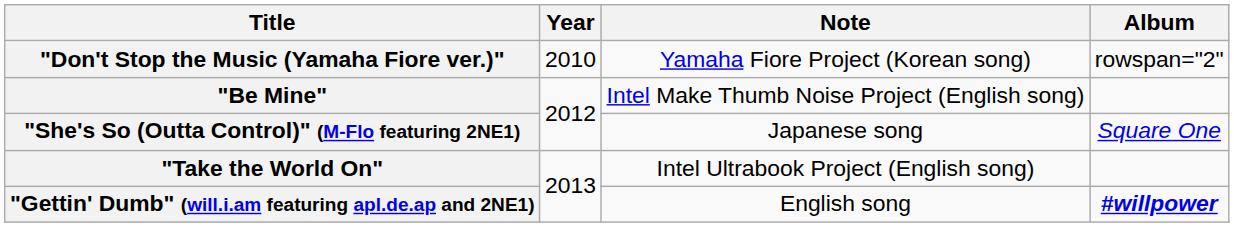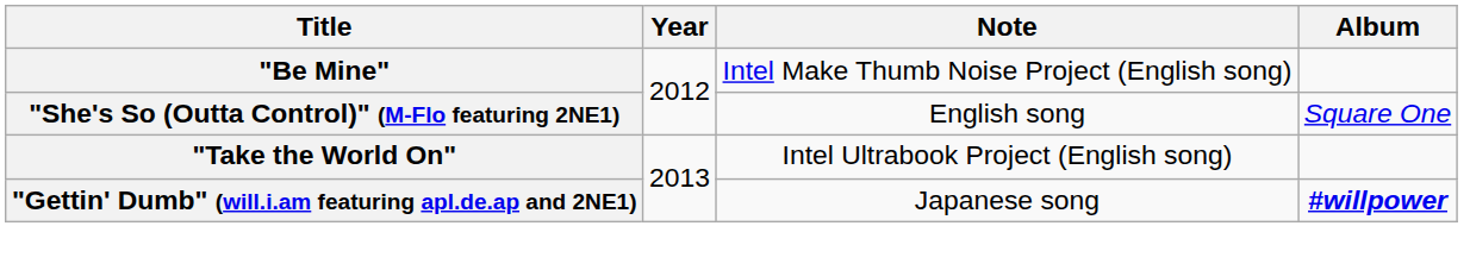- row: "Don't Stop the Music (Yamaha Fiore ver.)" | 2010 | Yamaha Fiore Project (Korean song) | rowspan="2"
"She's So (Outta Control)" (M-Flo featuring 2NE1) | Note: Japanese song -> English song
"Gettin' Dumb" (will.i.am featuring apl.de.ap and 2NE1) | Note: English song -> Japanese song
